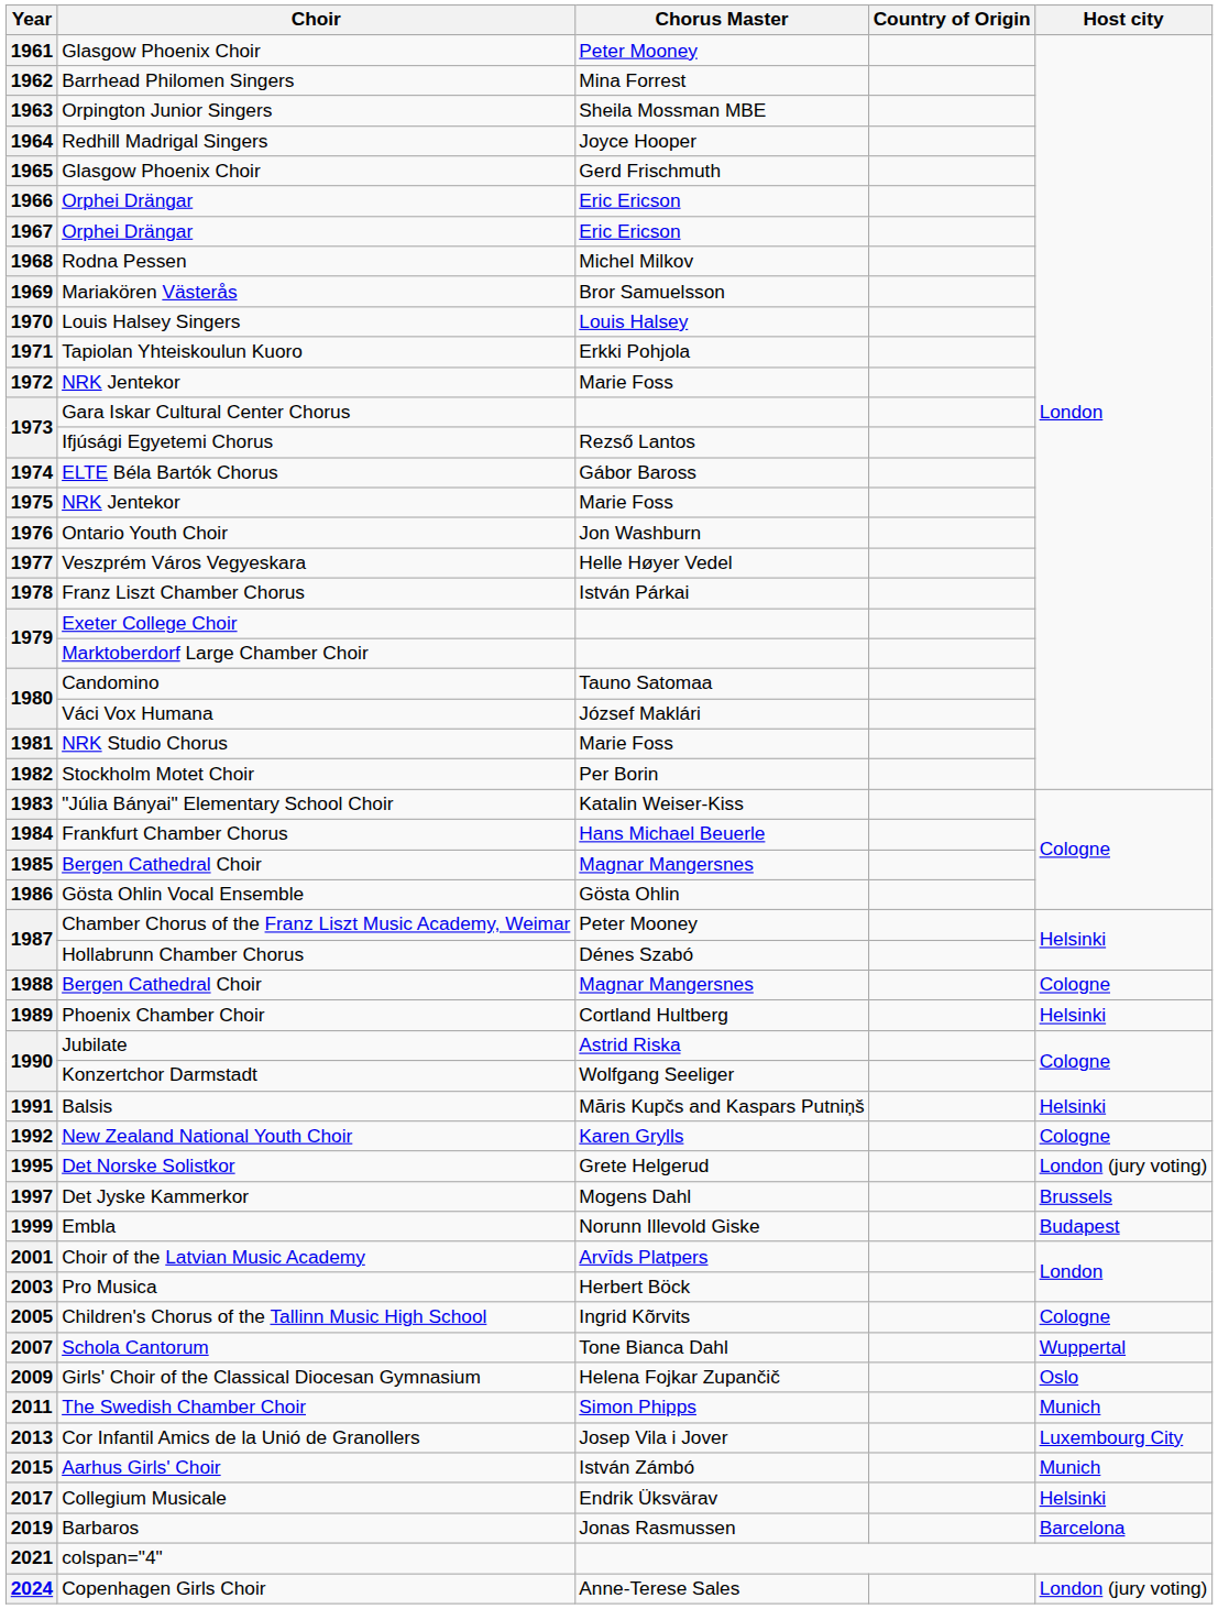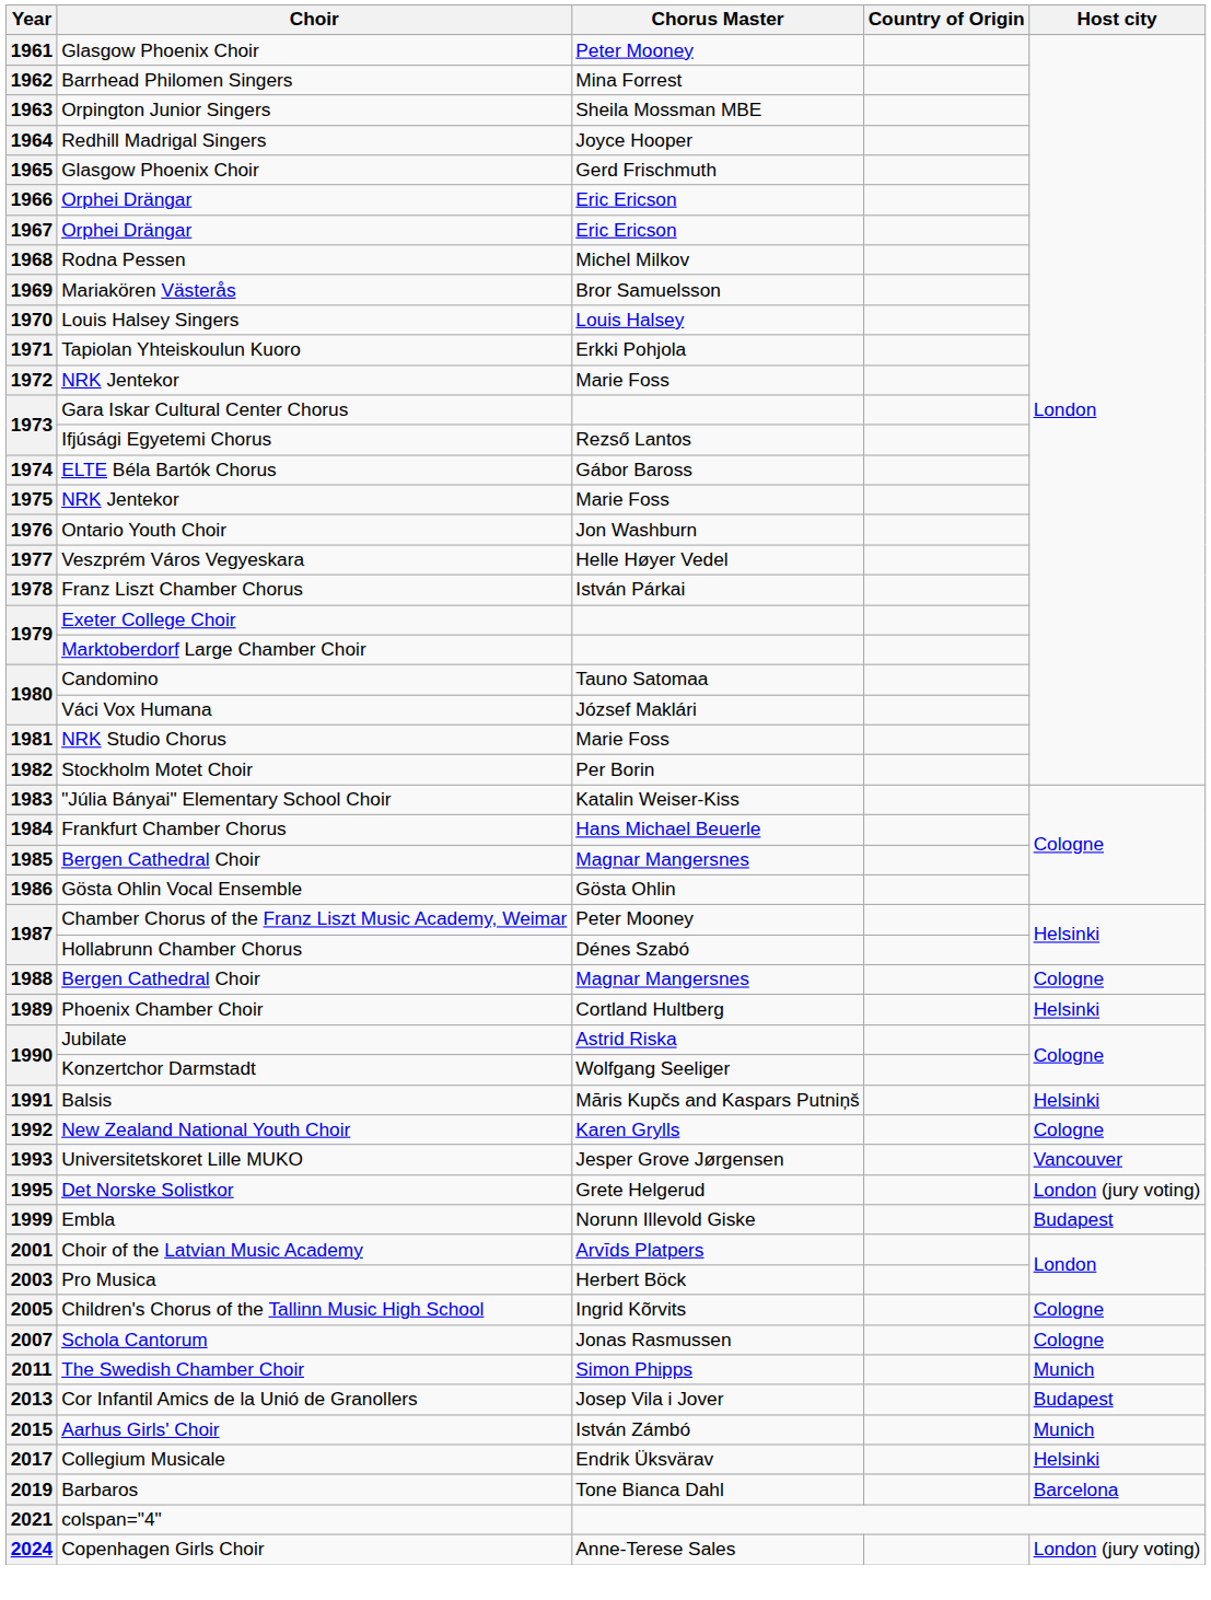+ row: 1993 | Universitetskoret Lille MUKO | Jesper Grove Jørgensen | Vancouver
- row: 1997 | Det Jyske Kammerkor | Mogens Dahl | Brussels
Schola Cantorum | Chorus Master: Tone Bianca Dahl -> Jonas Rasmussen
Schola Cantorum | Host city: Wuppertal -> Cologne
- row: 2009 | Girls' Choir of the Classical Diocesan Gymnasium | Helena Fojkar Zupančič | Oslo
Cor Infantil Amics de la Unió de Granollers | Host city: Luxembourg City -> Budapest
Barbaros | Chorus Master: Jonas Rasmussen -> Tone Bianca Dahl
